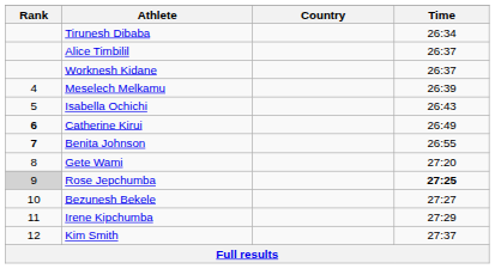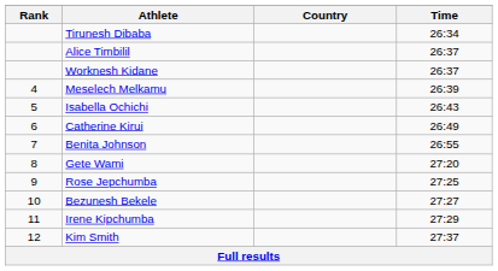Catherine Kirui | Rank: bold -> normal
Benita Johnson | Rank: bold -> normal
Rose Jepchumba | Rank: lightgrey background -> no background
Rose Jepchumba | Time: bold -> normal
